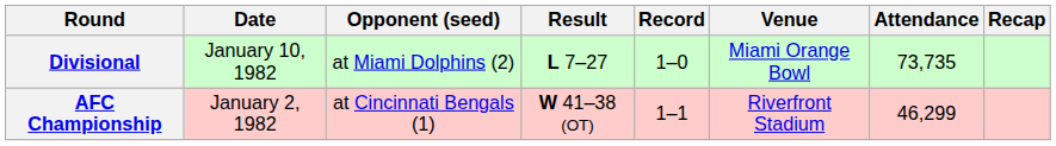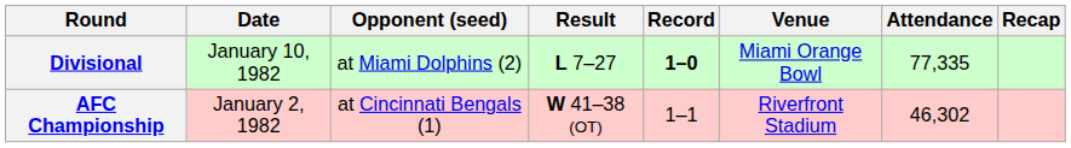Divisional | Record: normal -> bold
Divisional | Attendance: 73,735 -> 77,335
AFC Championship | Attendance: 46,299 -> 46,302
